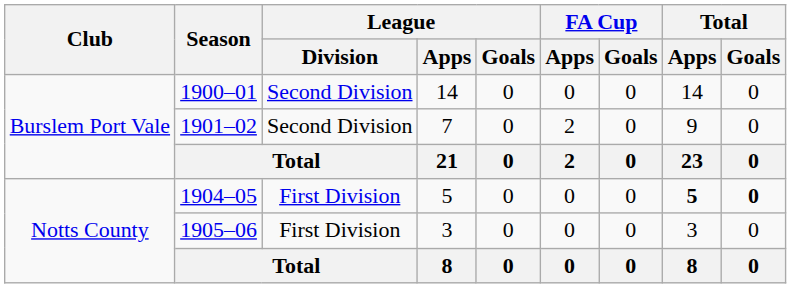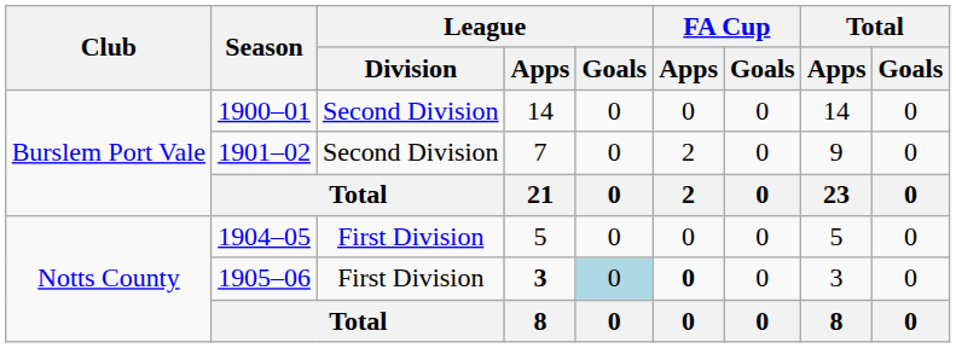1904–05 | Total / Apps: bold -> normal
1904–05 | Total / Goals: bold -> normal
1905–06 | League / Apps: normal -> bold
1905–06 | League / Goals: no background -> lightblue background
1905–06 | FA Cup / Apps: normal -> bold
